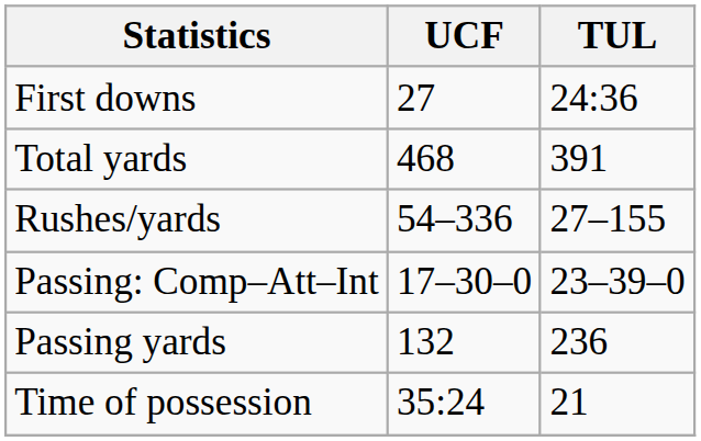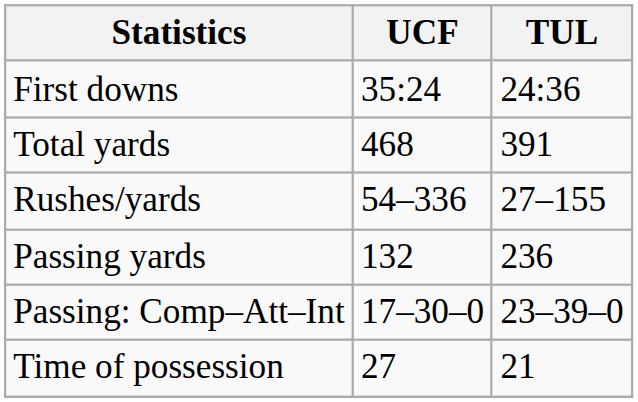First downs | UCF: 27 -> 35:24
rows swapped: Passing yards <-> Passing: Comp–Att–Int
Time of possession | UCF: 35:24 -> 27
